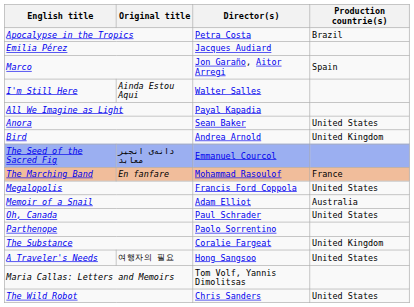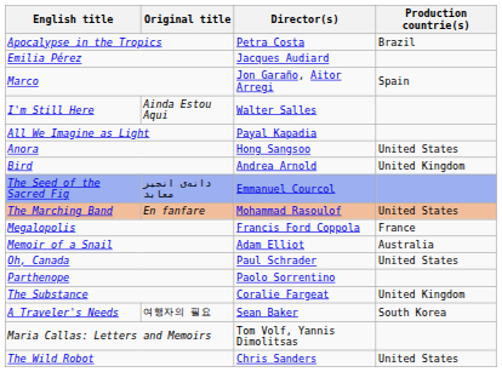Anora | Director(s): Sean Baker -> Hong Sangsoo
The Marching Band | Production countrie(s): France -> United States
Megalopolis | Production countrie(s): United States -> France
A Traveler's Needs | Director(s): Hong Sangsoo -> Sean Baker
A Traveler's Needs | Production countrie(s): United States -> South Korea
